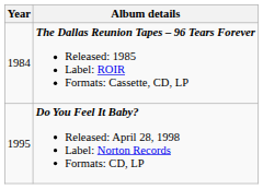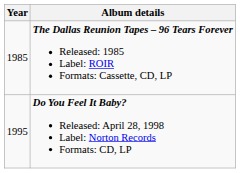row 2 | Year: 1984 -> 1985
